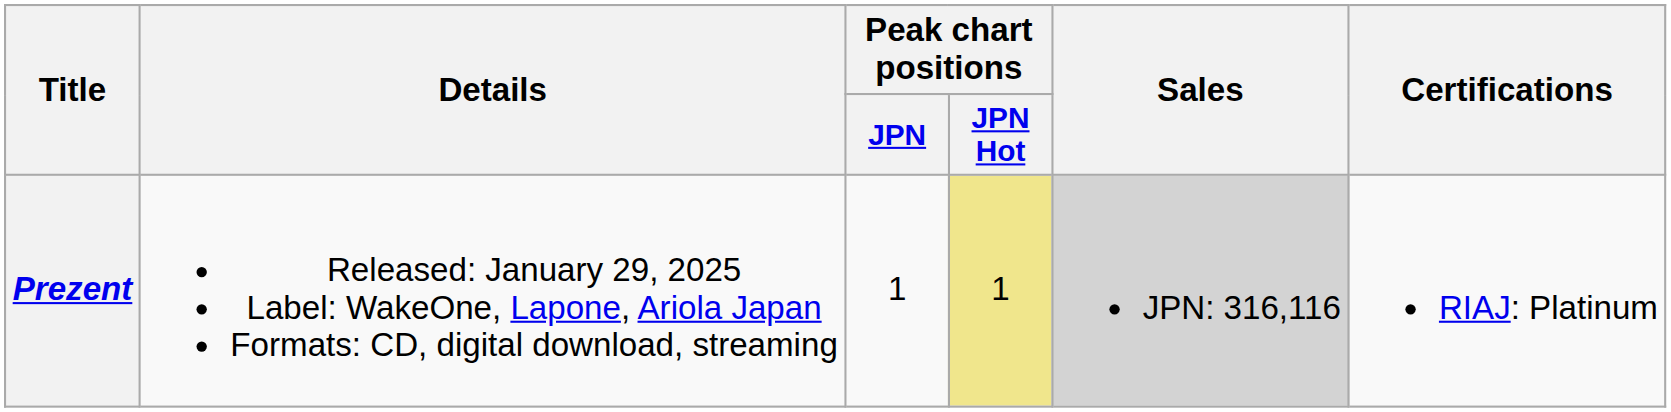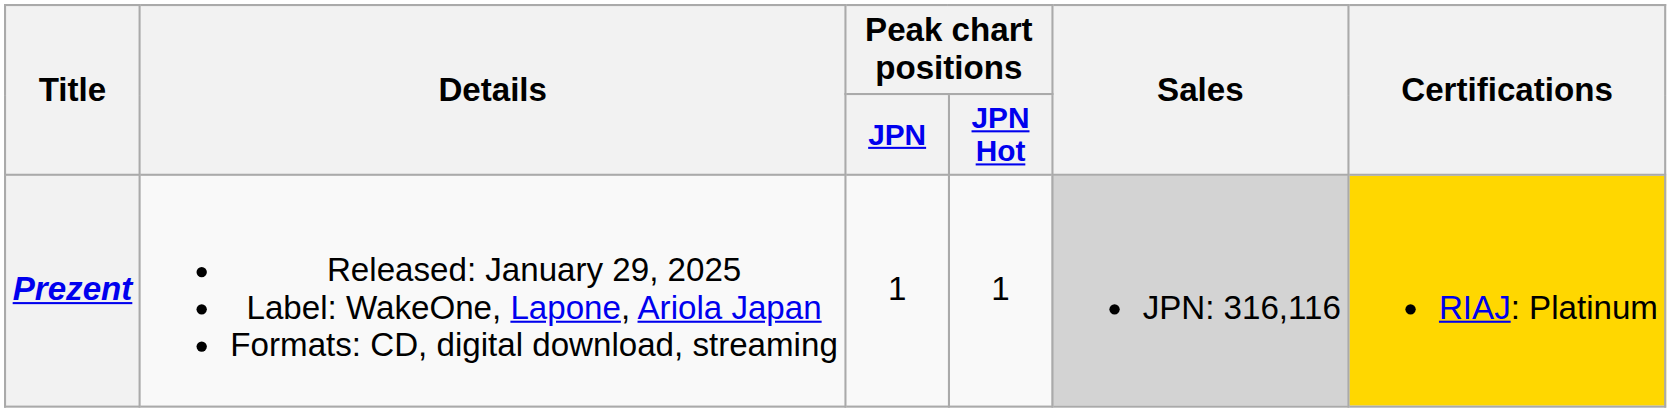Prezent | Peak chart positions / JPN Hot: khaki background -> no background
Prezent | Certifications: no background -> gold background
